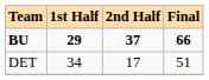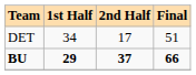rows swapped: DET <-> BU
